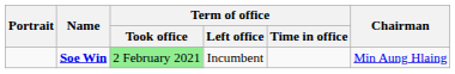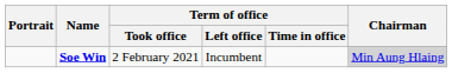Soe Win | Term of office / Took office: lightgreen background -> no background
Soe Win | Chairman: no background -> lightgrey background
